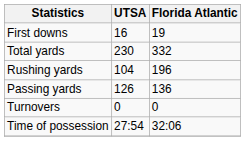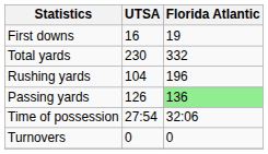Passing yards | Florida Atlantic: no background -> lightgreen background
rows swapped: Turnovers <-> Time of possession
